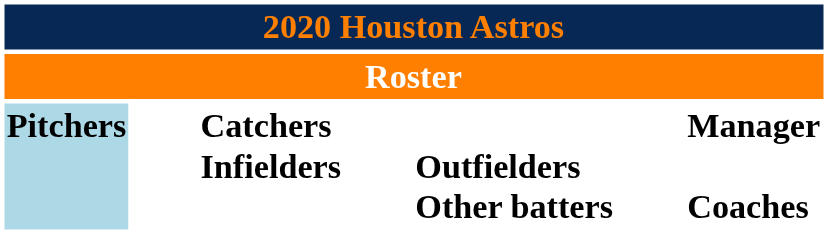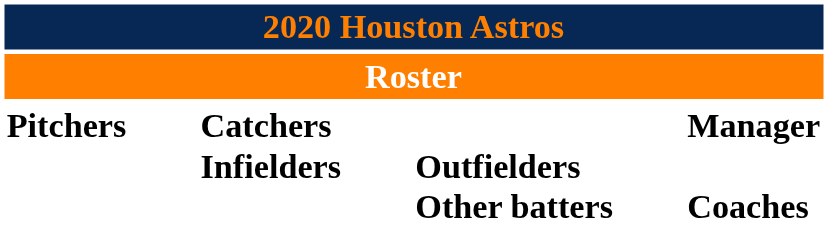Pitchers | column 1: lightblue background -> no background
